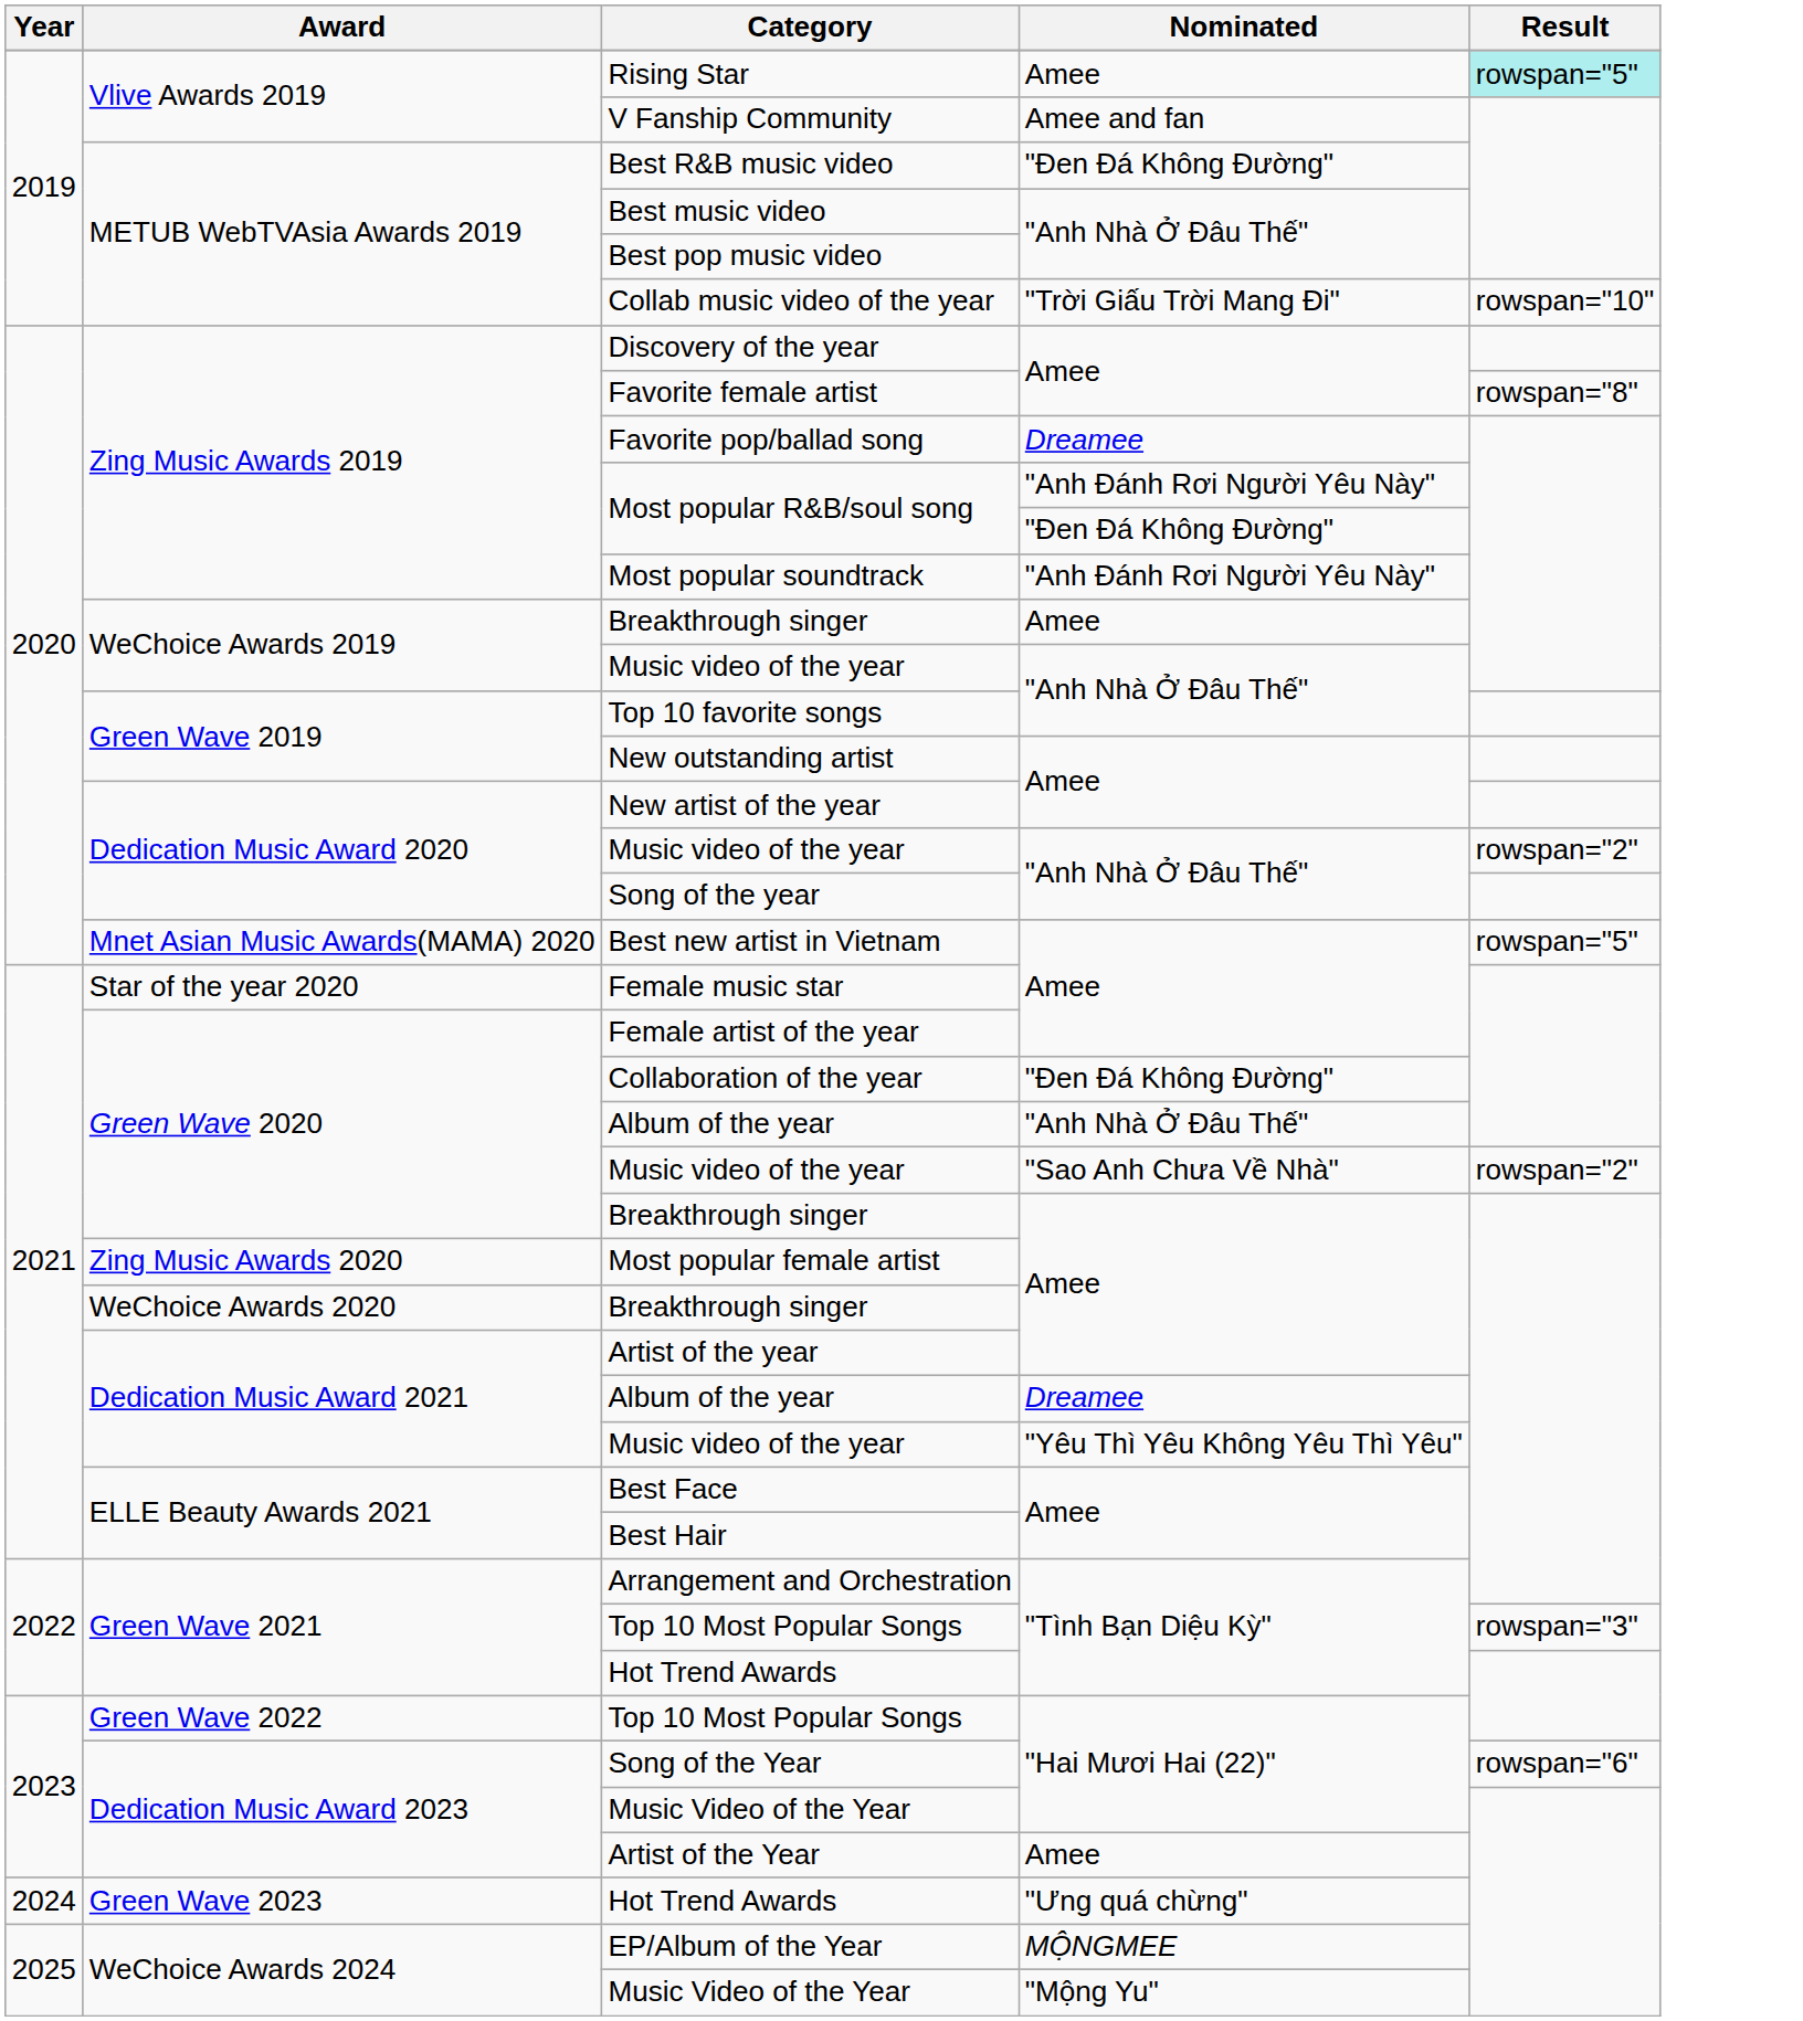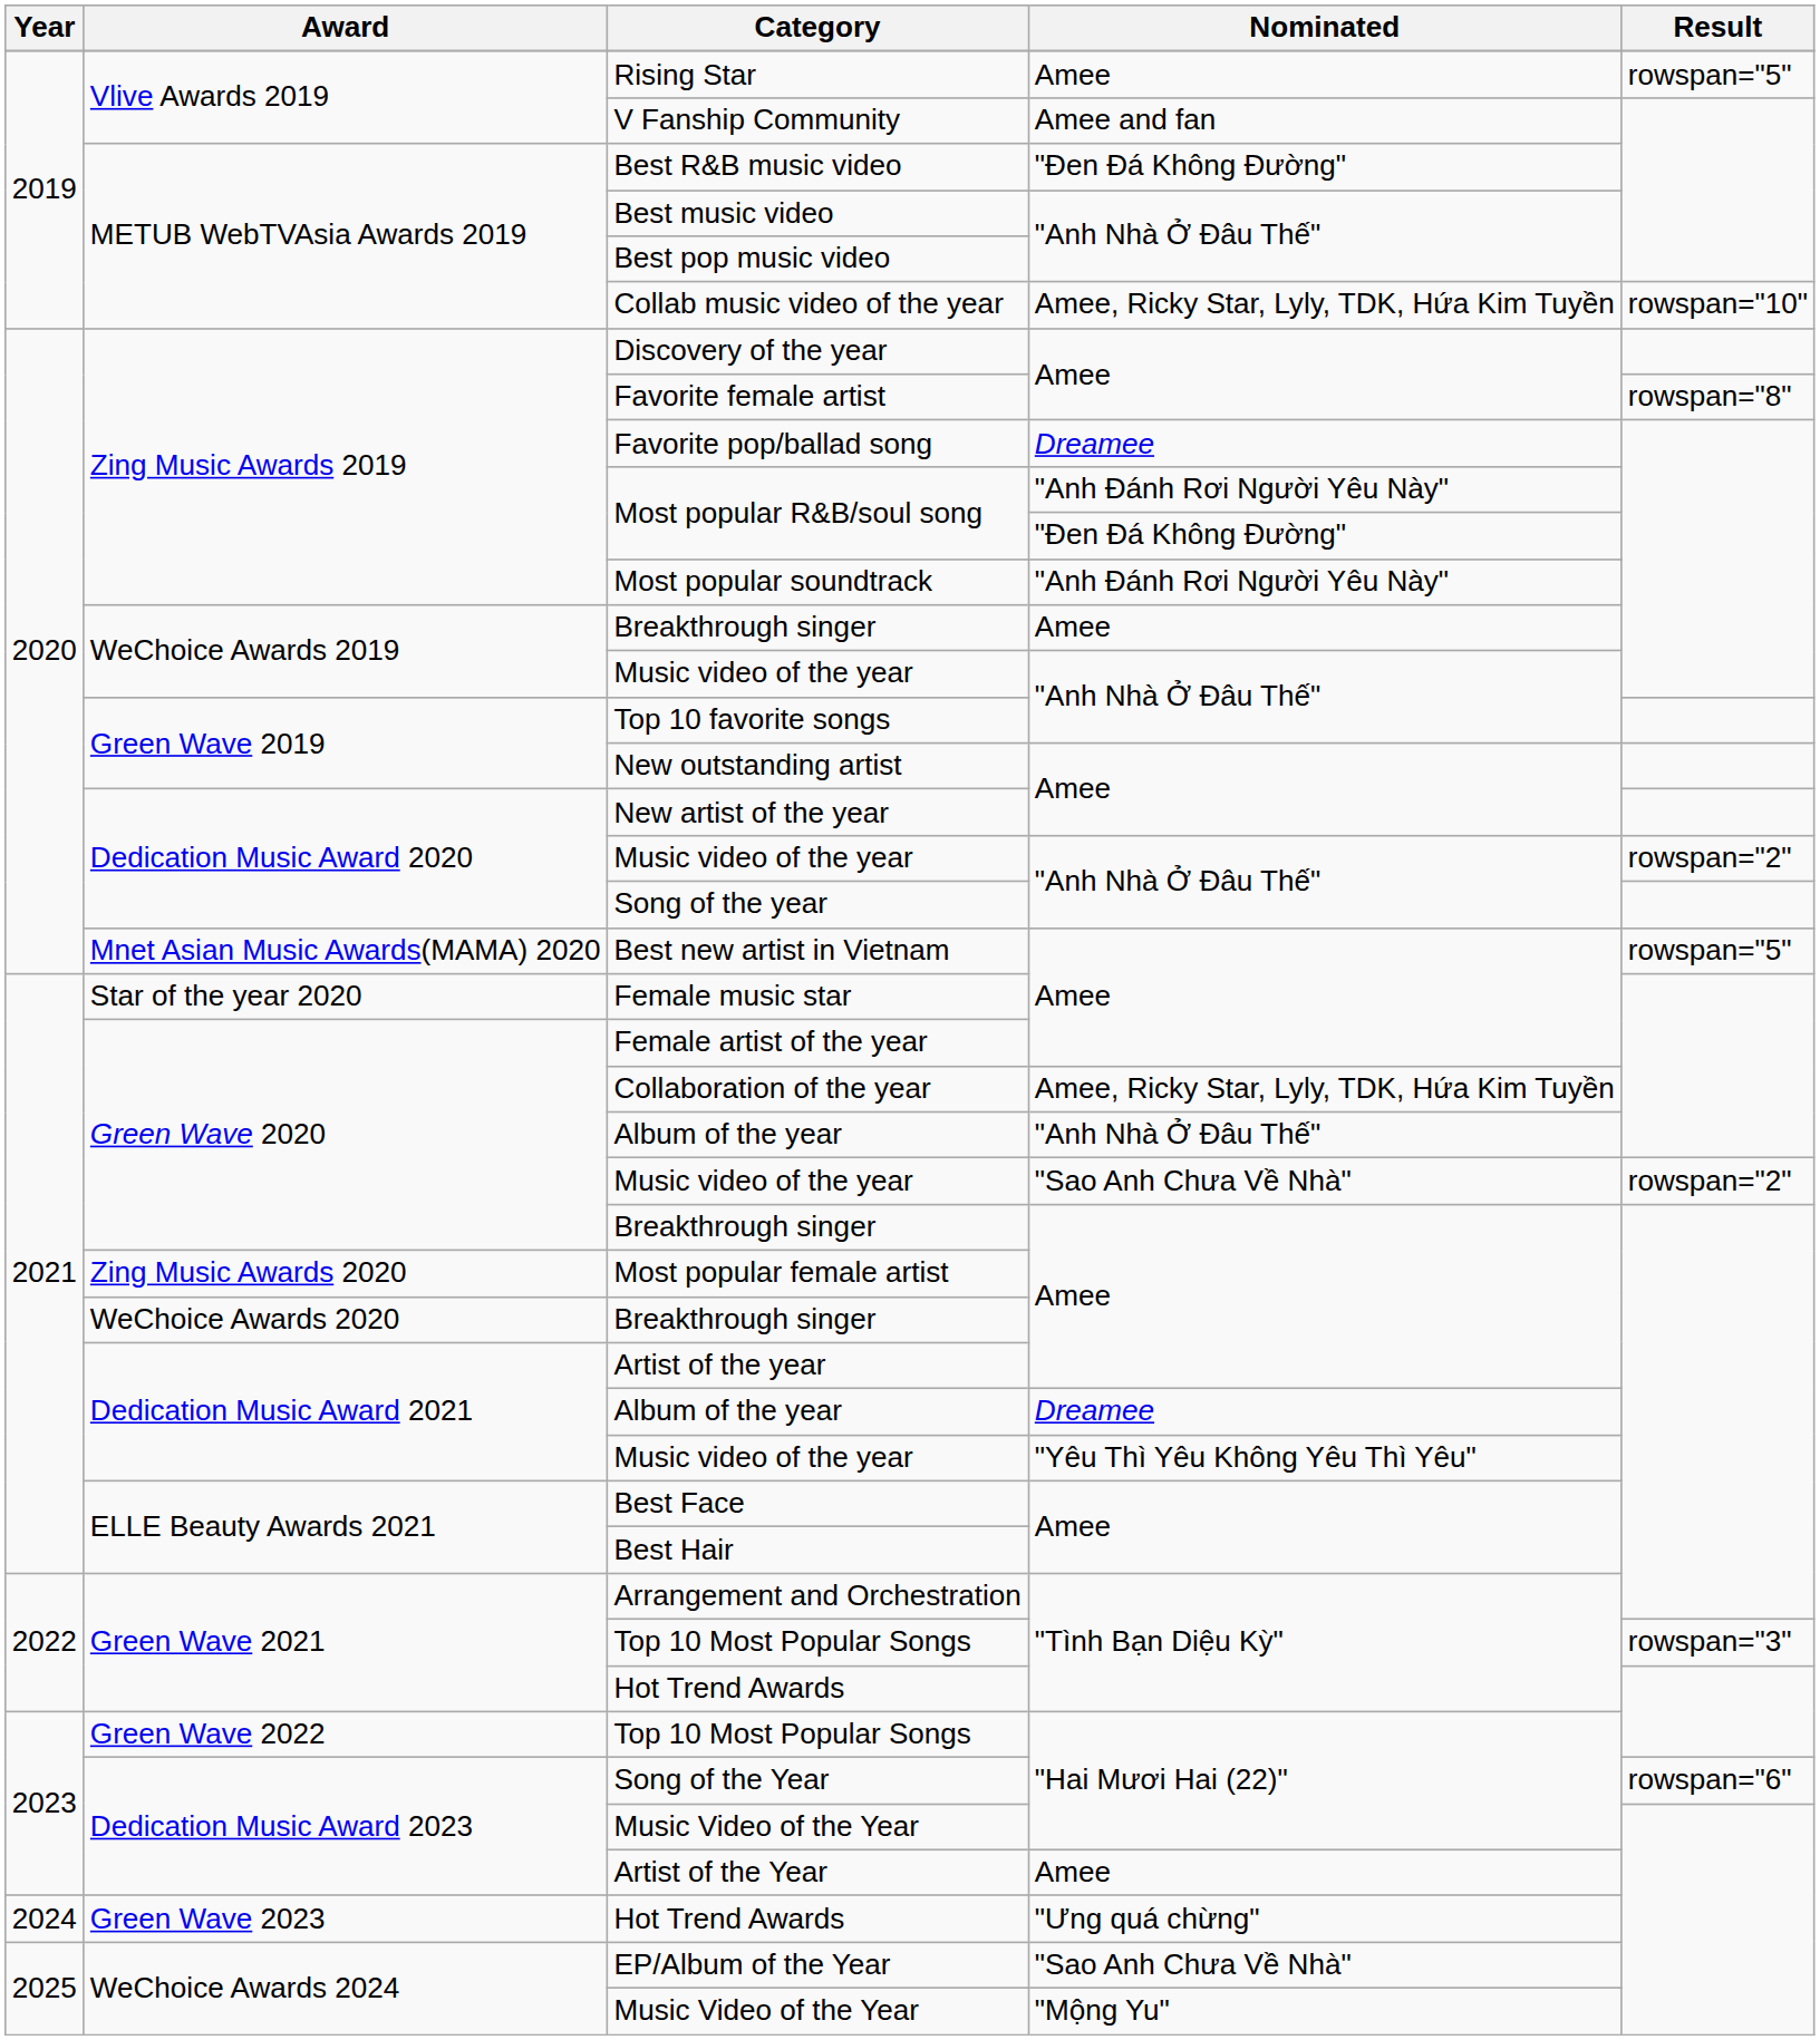Rising Star | Result: paleturquoise background -> no background
Collab music video of the year | Nominated: "Trời Giấu Trời Mang Đi" -> Amee, Ricky Star, Lyly, TDK, Hứa Kim Tuyền
Collaboration of the year | Nominated: "Đen Đá Không Đường" -> Amee, Ricky Star, Lyly, TDK, Hứa Kim Tuyền
EP/Album of the Year | Nominated: MỘNGMEE -> "Sao Anh Chưa Về Nhà"
